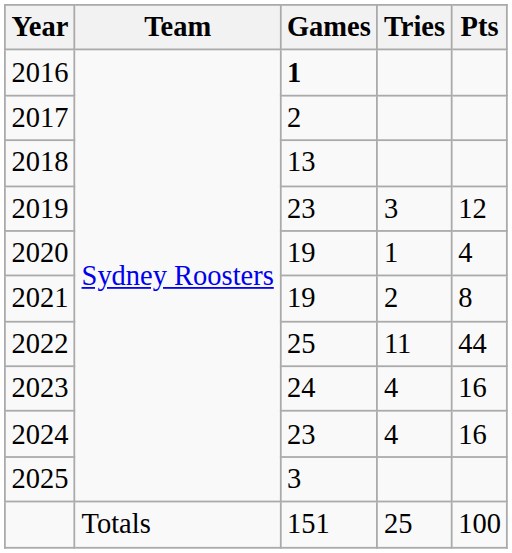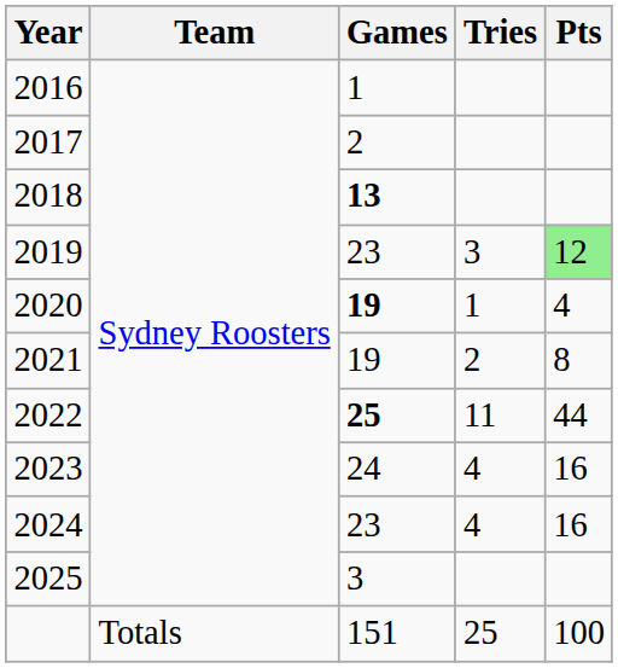2016 | Games: bold -> normal
2018 | Games: normal -> bold
2019 | Pts: no background -> lightgreen background
2020 | Games: normal -> bold
2022 | Games: normal -> bold
